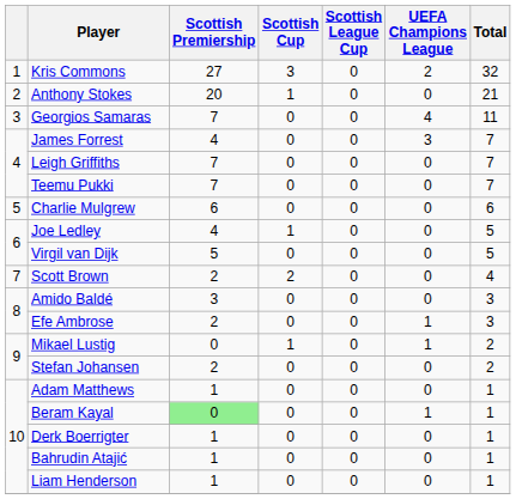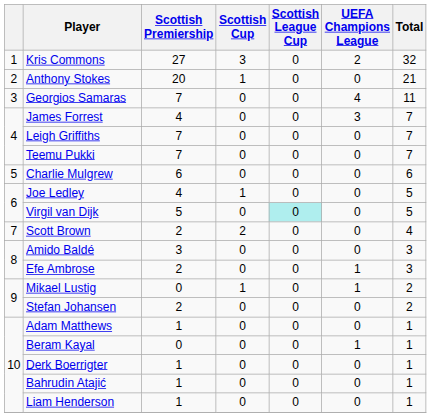Virgil van Dijk | Scottish League Cup: no background -> paleturquoise background
Beram Kayal | Scottish Premiership: lightgreen background -> no background
